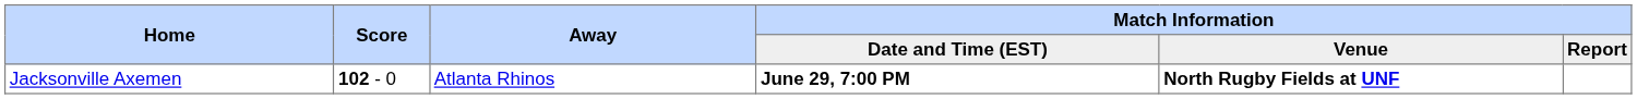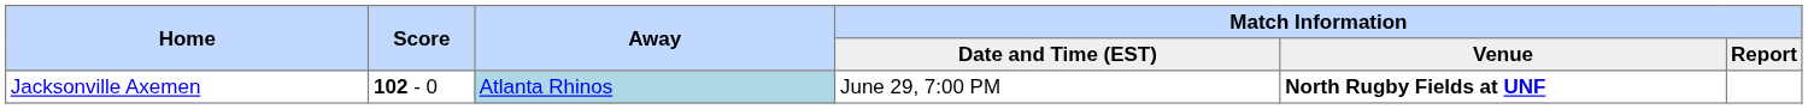Jacksonville Axemen | Away: no background -> lightblue background
Jacksonville Axemen | column 4: bold -> normal
